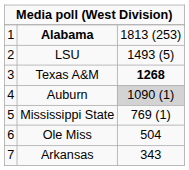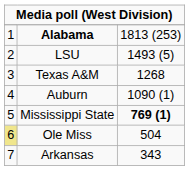Texas A&M | column 3: bold -> normal
Auburn | column 3: lightgrey background -> no background
Mississippi State | column 3: normal -> bold
Ole Miss | column 1: no background -> khaki background
